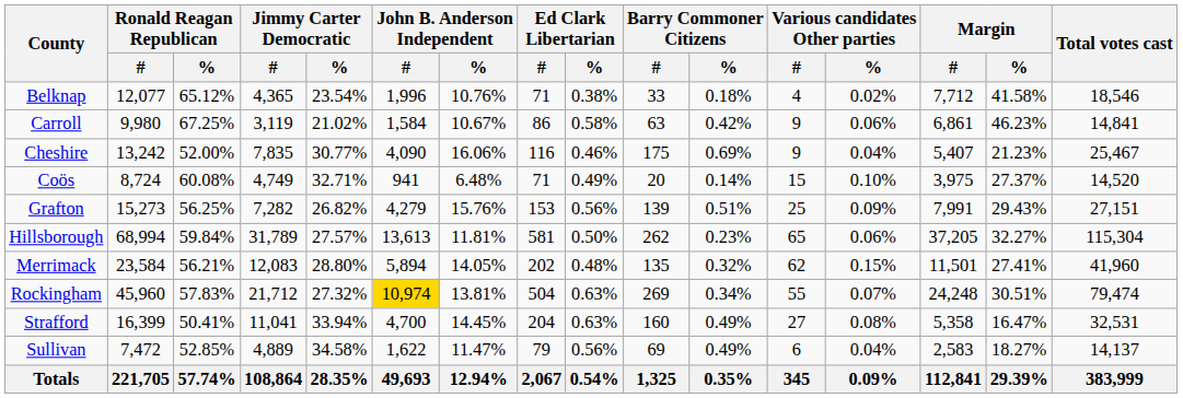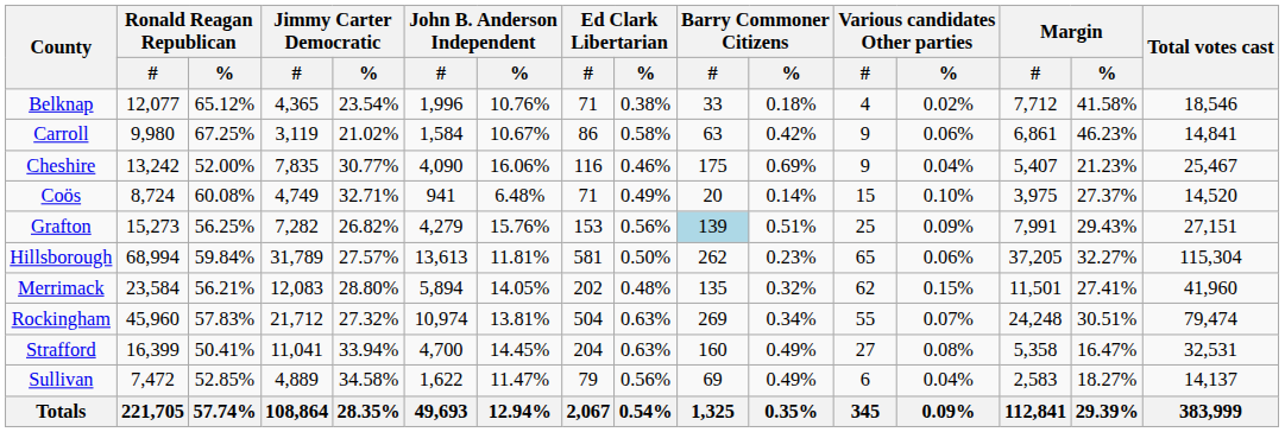Grafton | Barry Commoner Citizens / #: no background -> lightblue background
Rockingham | John B. Anderson Independent / #: gold background -> no background
